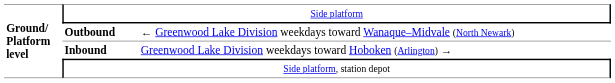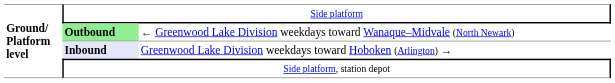Outbound | column 2: no background -> lightgreen background
Inbound | column 2: no background -> lavender background
